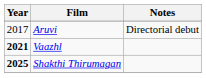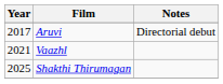Vaazhl | Year: bold -> normal
Shakthi Thirumagan | Year: bold -> normal
